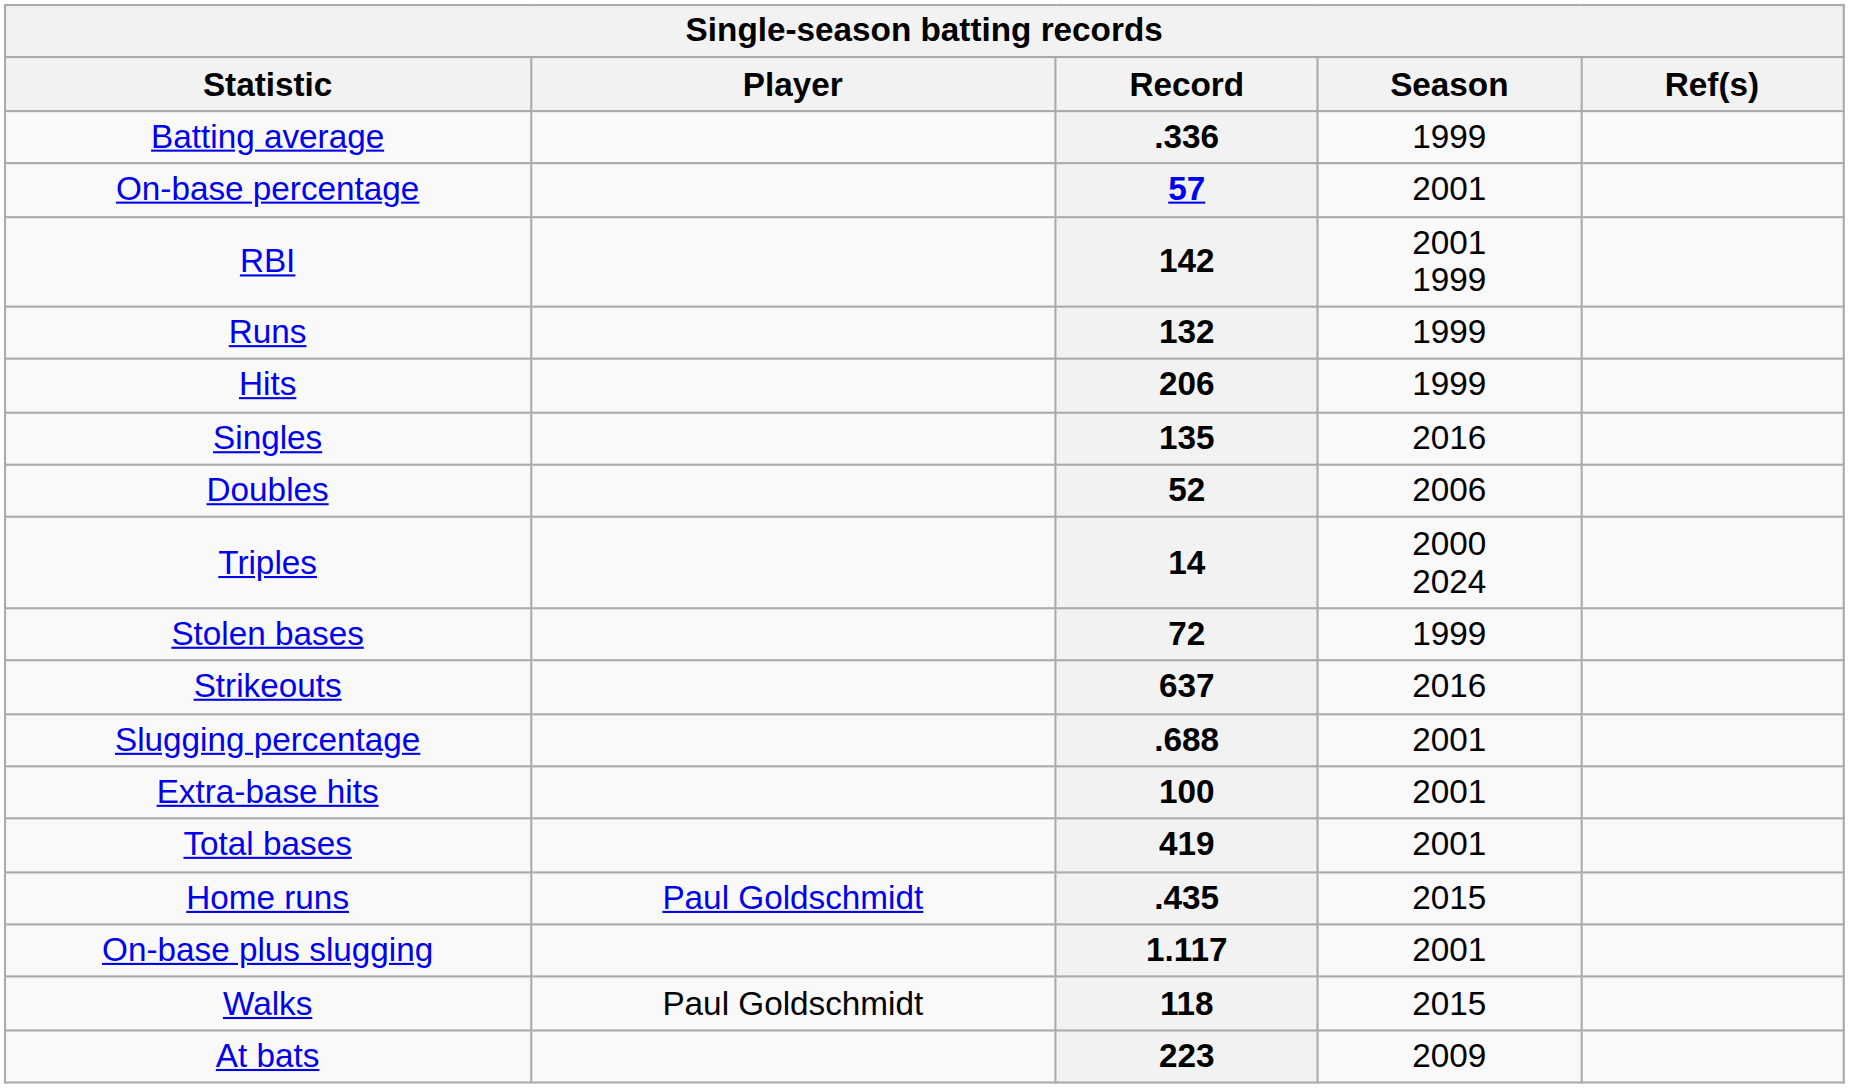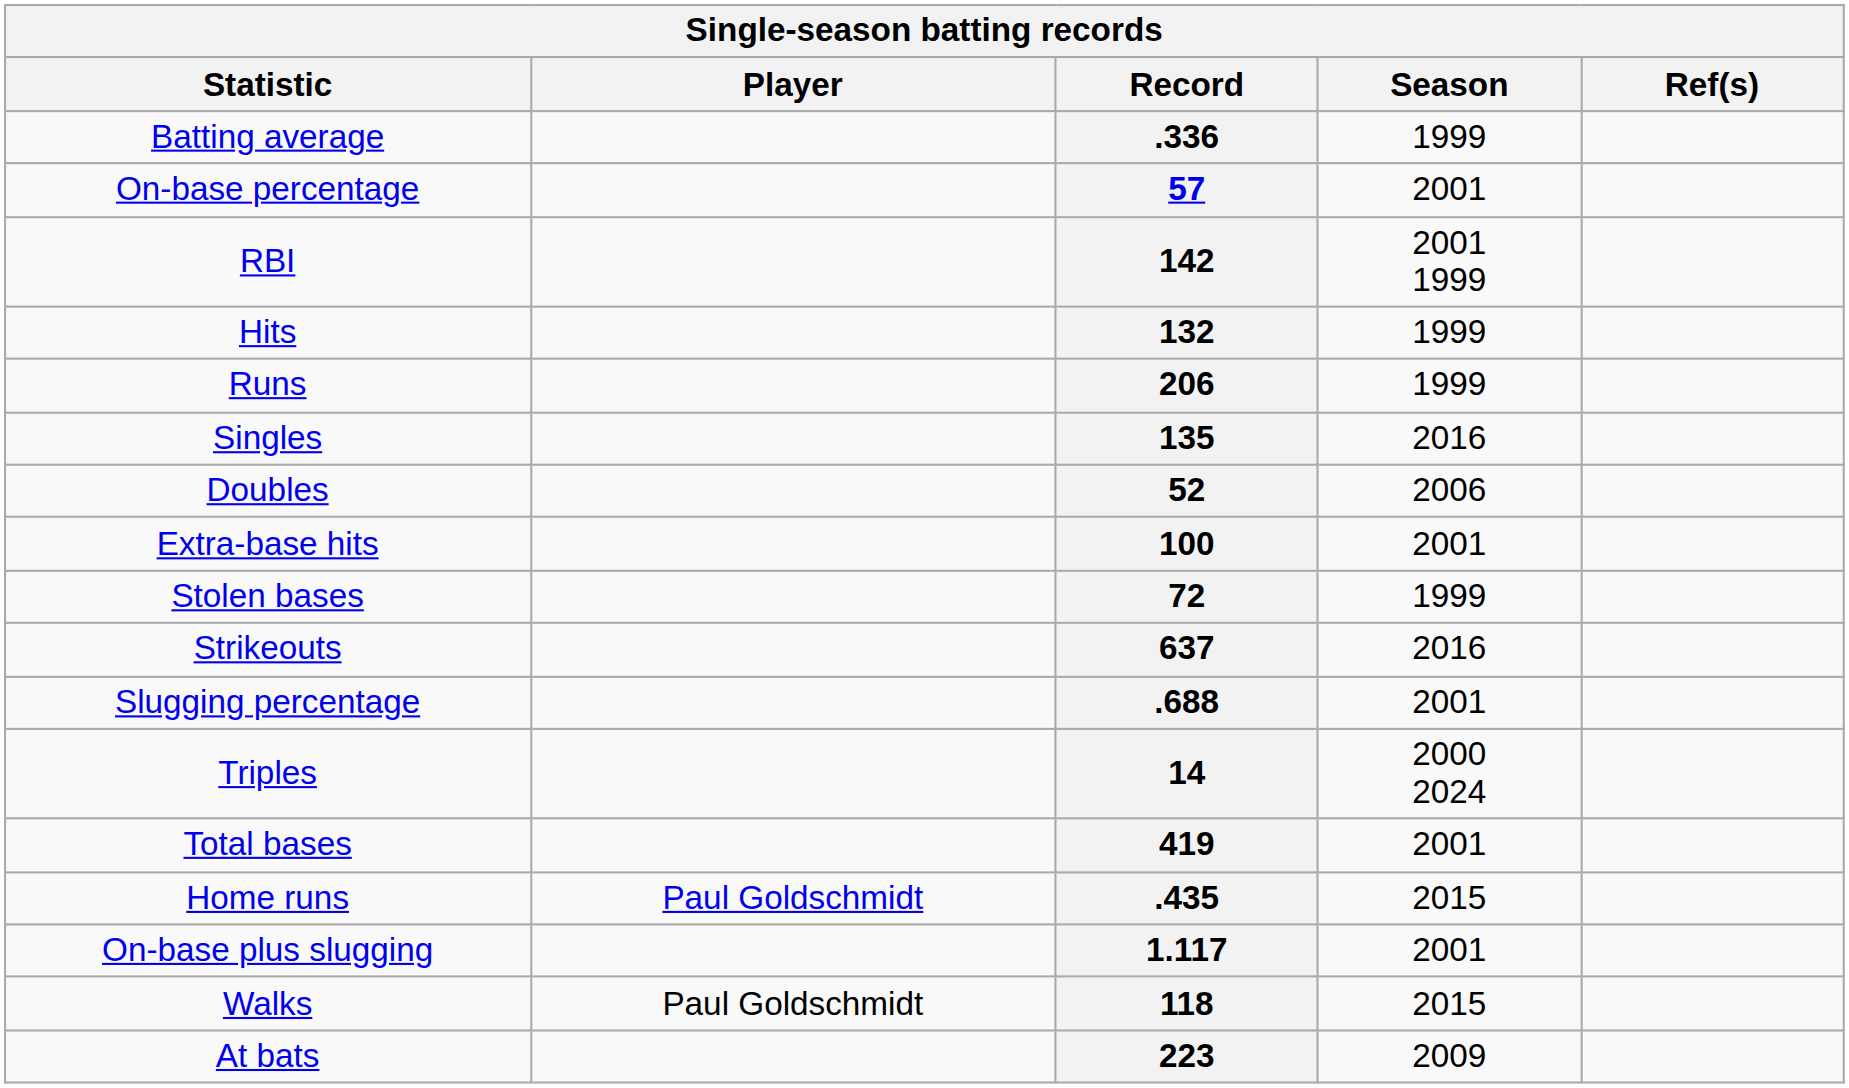132 | Statistic: Runs -> Hits
206 | Statistic: Hits -> Runs
rows swapped: 14 <-> 100
